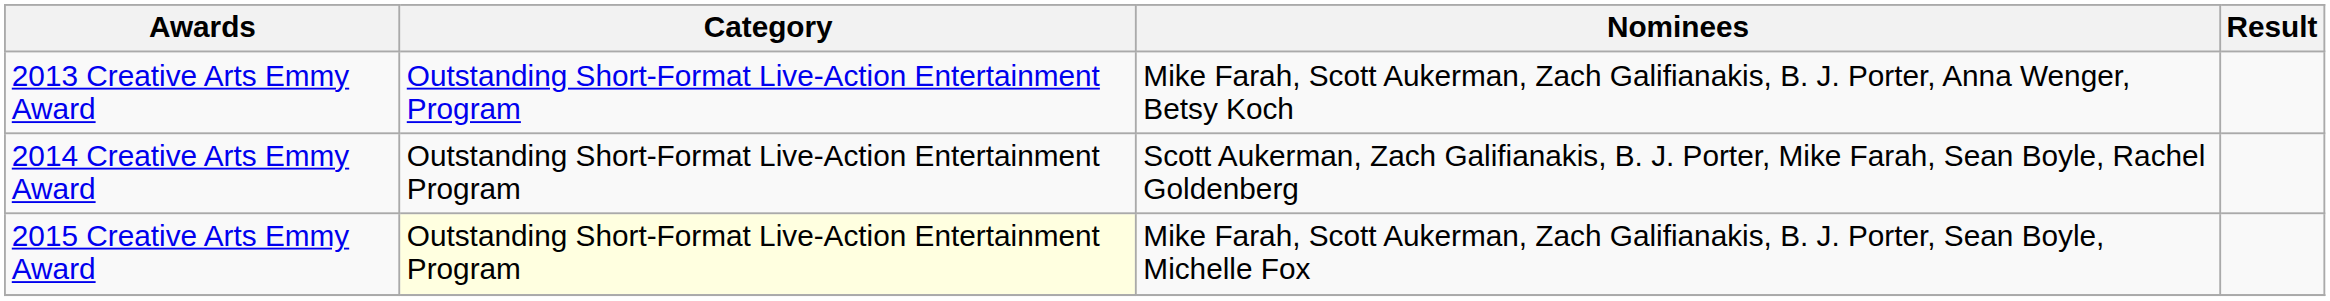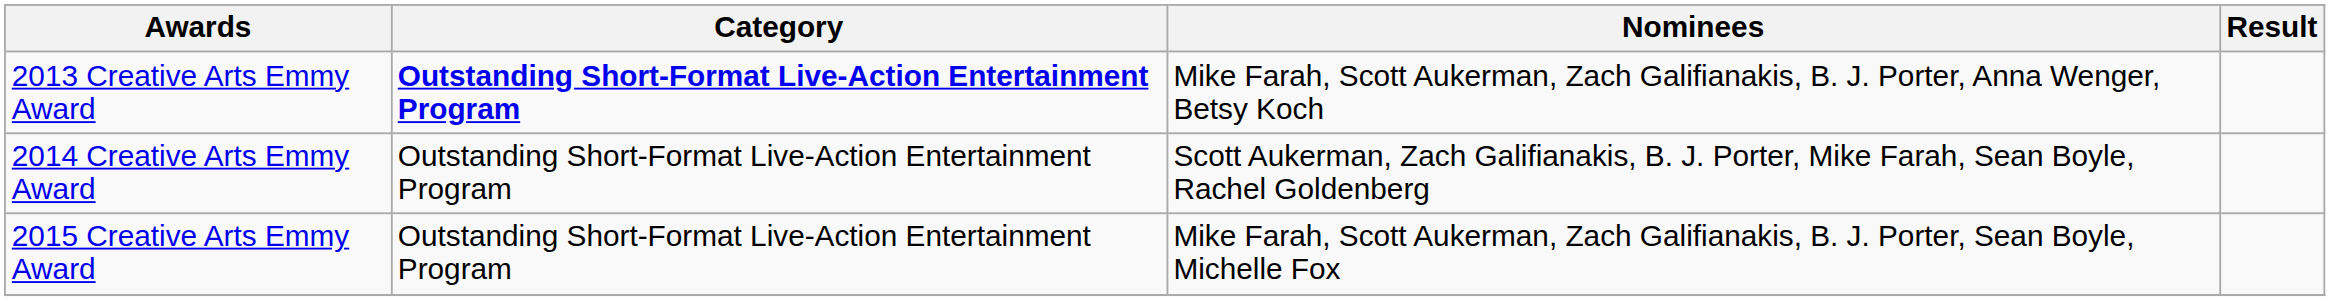2013 Creative Arts Emmy Award | Category: normal -> bold
2015 Creative Arts Emmy Award | Category: lightyellow background -> no background
